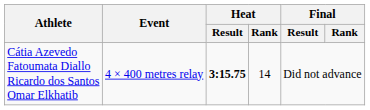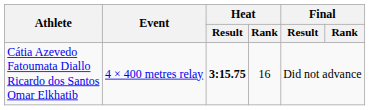row 3 | Heat / Rank: 14 -> 16
